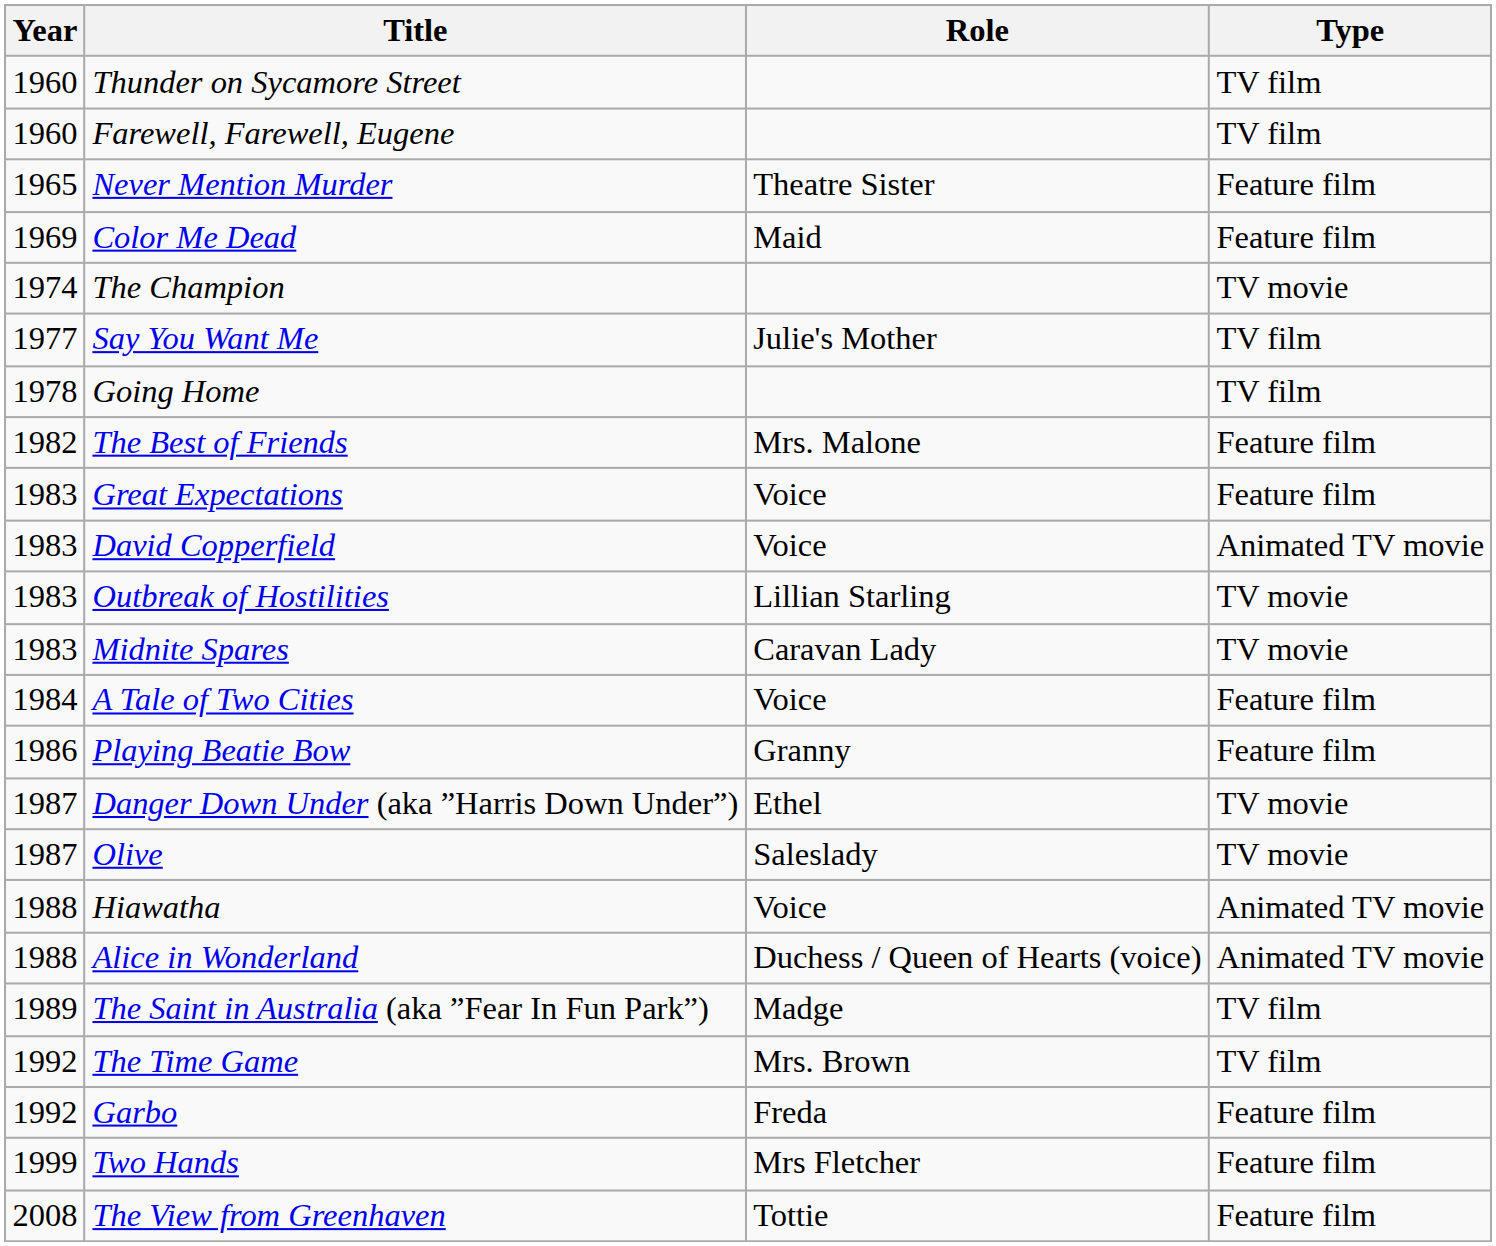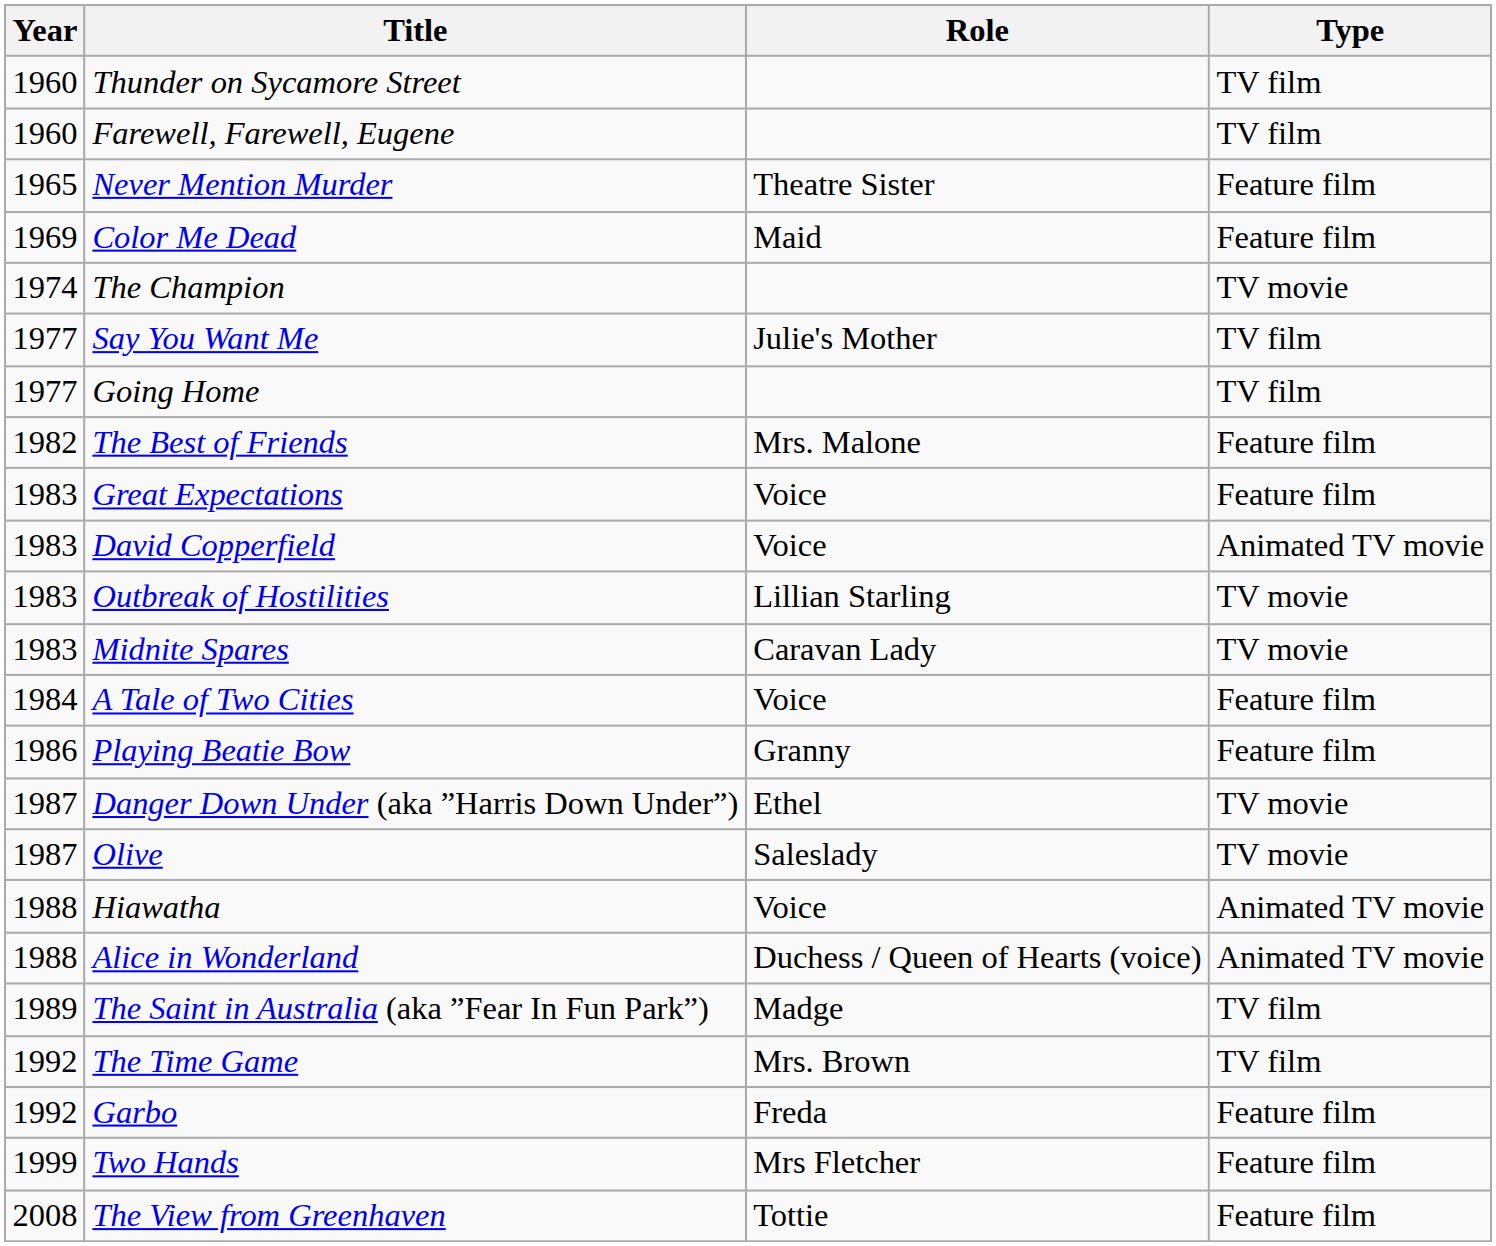Going Home | Year: 1978 -> 1977
